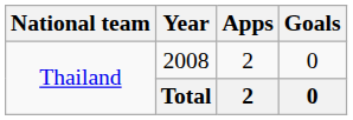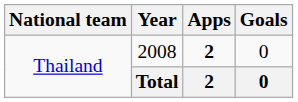Thailand / 2008 | Apps: normal -> bold
